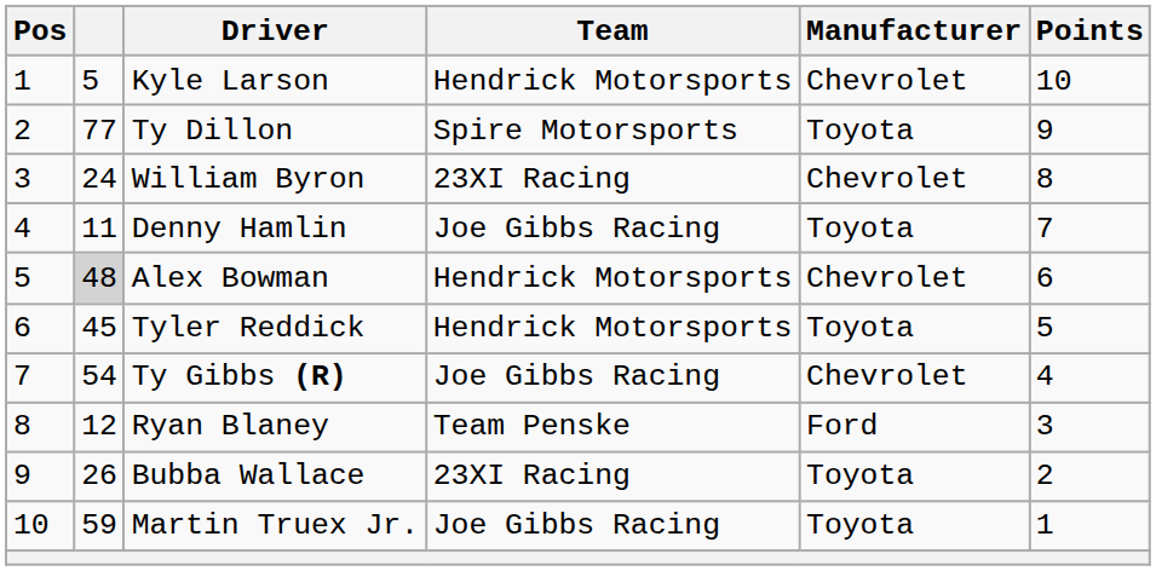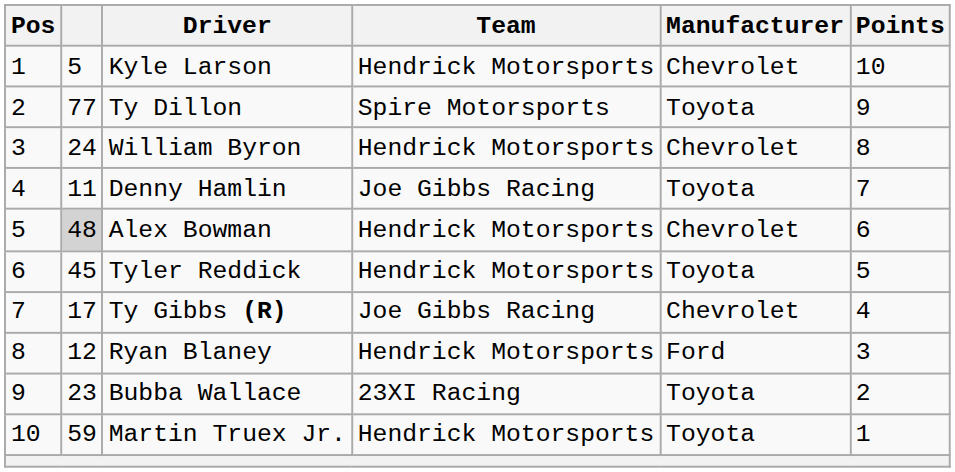William Byron | Team: 23XI Racing -> Hendrick Motorsports
Ty Gibbs (R) | column 2: 54 -> 17
Ryan Blaney | Team: Team Penske -> Hendrick Motorsports
Bubba Wallace | column 2: 26 -> 23
Martin Truex Jr. | Team: Joe Gibbs Racing -> Hendrick Motorsports
